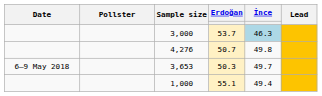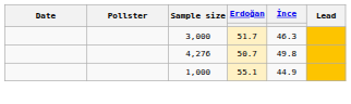3,000 | Erdoğan: 53.7 -> 51.7
3,000 | İnce: lightblue background -> no background
- row: 6–9 May 2018 | 3,653 | 50.3 | 49.7
1,000 | İnce: 49.4 -> 44.9
